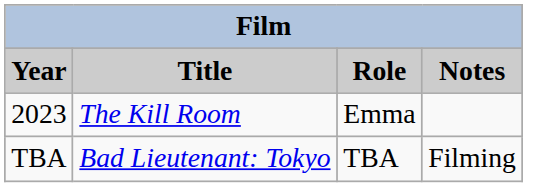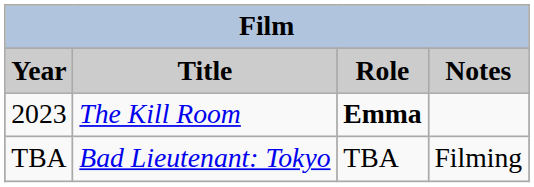2023 | Role: normal -> bold
